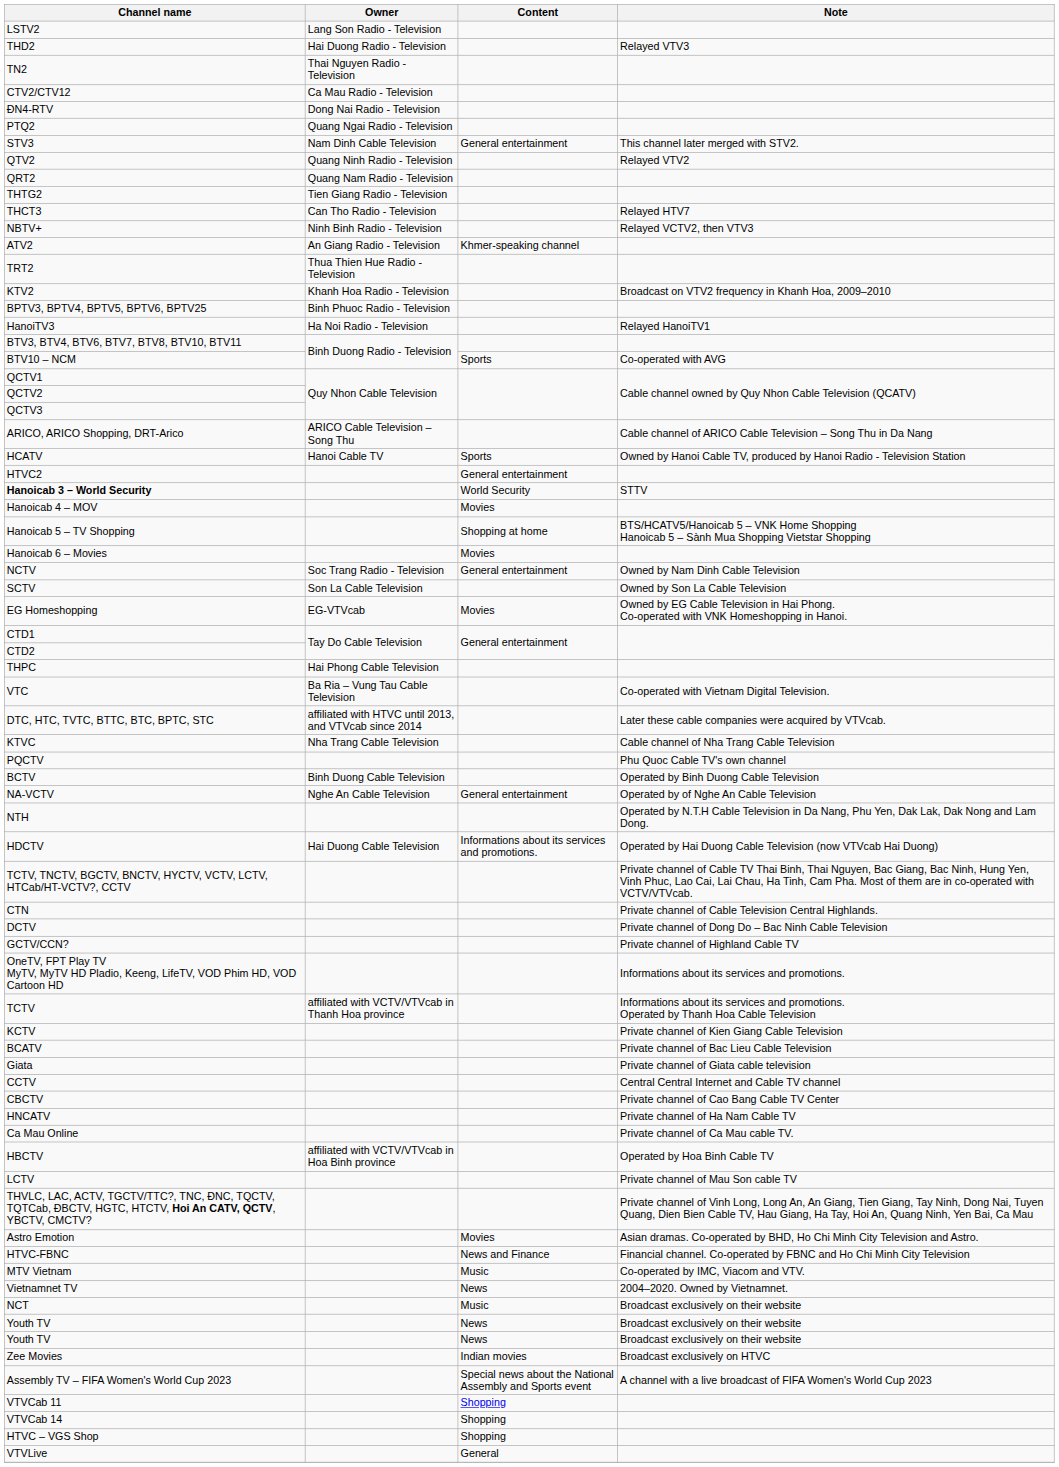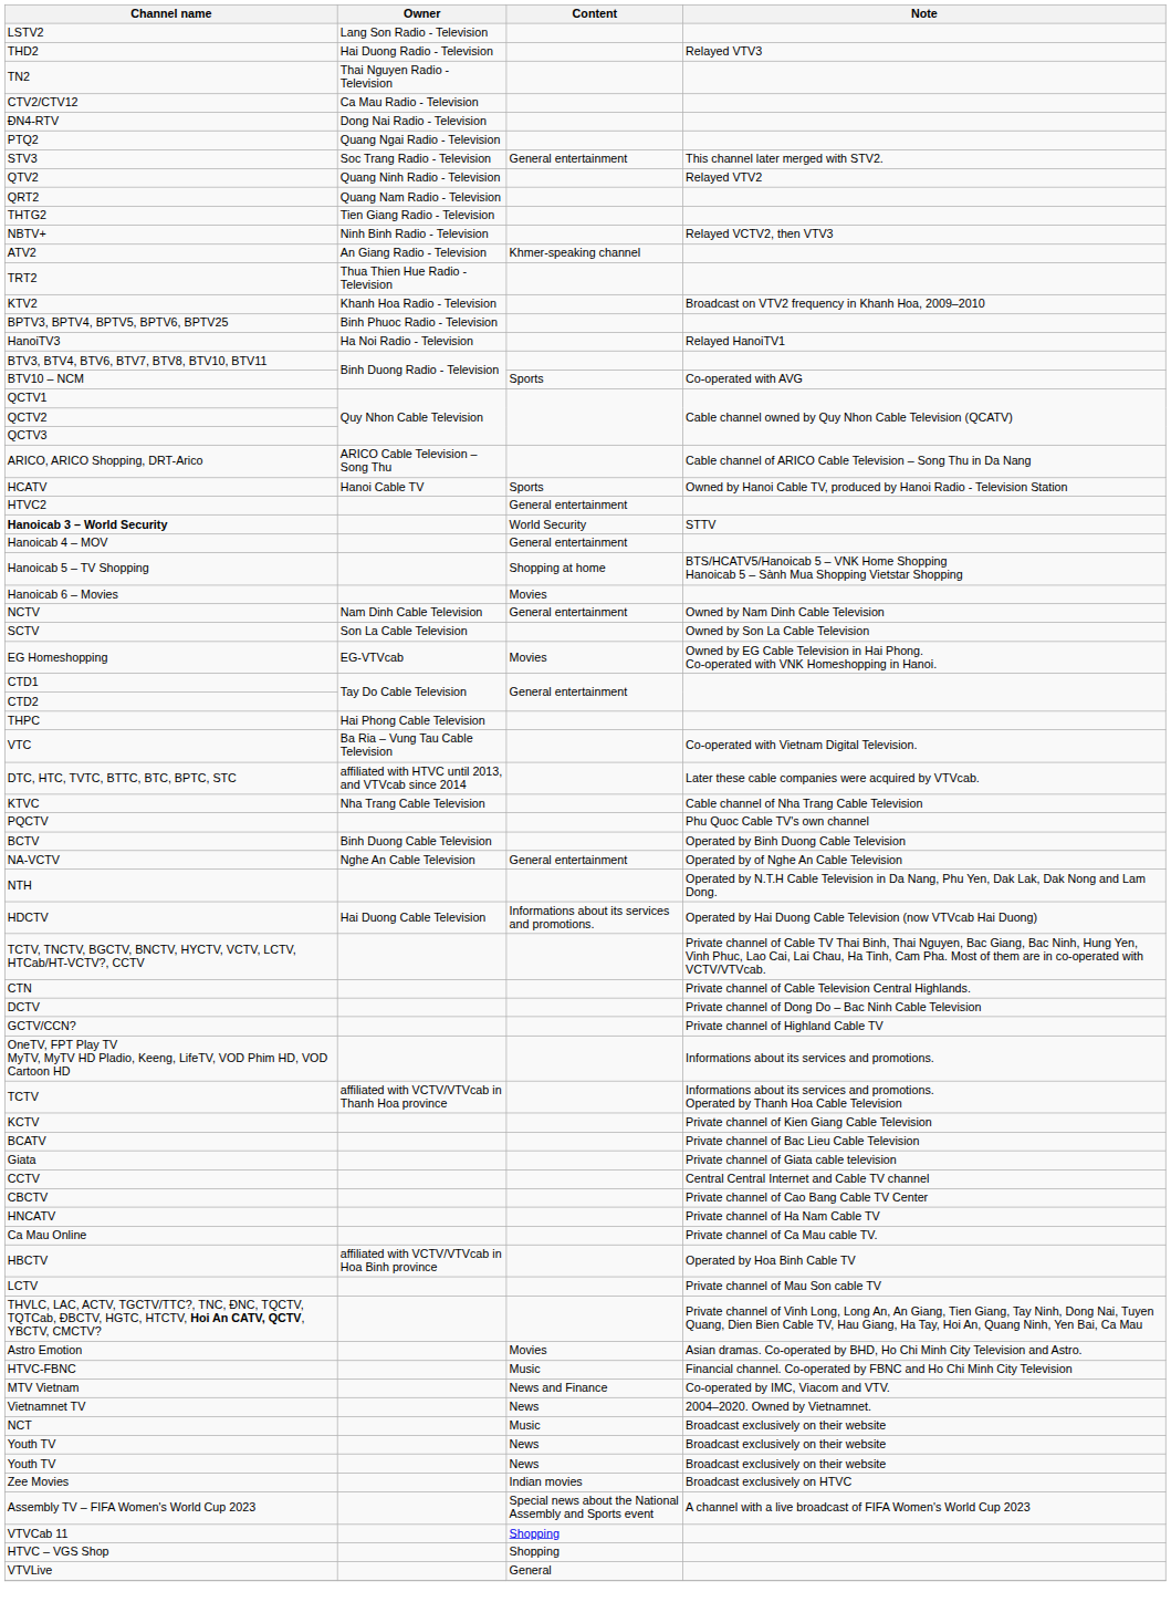STV3 | Owner: Nam Dinh Cable Television -> Soc Trang Radio - Television
- row: THCT3 | Can Tho Radio - Television | Relayed HTV7
Hanoicab 4 – MOV | Content: Movies -> General entertainment
NCTV | Owner: Soc Trang Radio - Television -> Nam Dinh Cable Television
HTVC-FBNC | Content: News and Finance -> Music
MTV Vietnam | Content: Music -> News and Finance
- row: VTVCab 14 | Shopping
